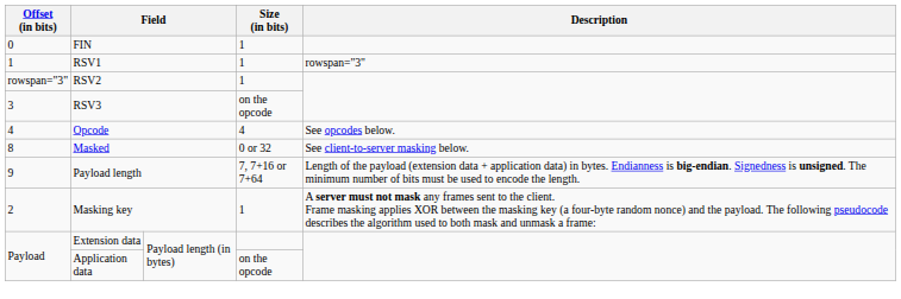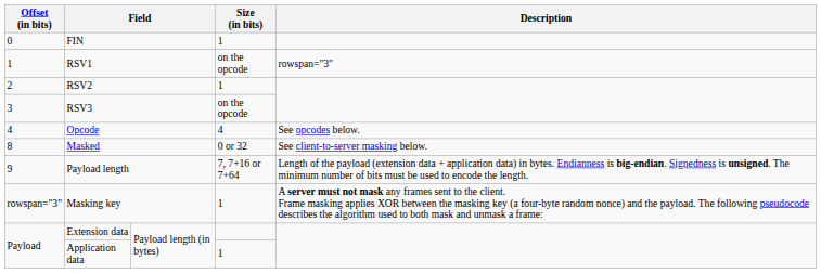RSV1 | Size (in bits): 1 -> on the opcode
RSV2 | Offset (in bits): rowspan="3" -> 2
Masking key | Offset (in bits): 2 -> rowspan="3"
Application data | Size (in bits): on the opcode -> 1
